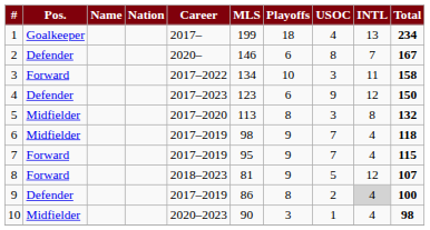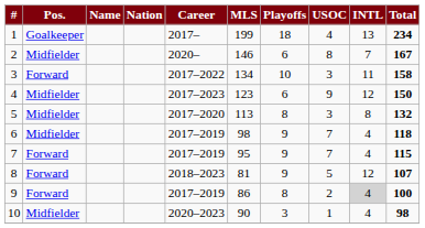row 3 | Pos.: Defender -> Midfielder
row 5 | Pos.: Defender -> Midfielder
row 10 | Pos.: Defender -> Forward
